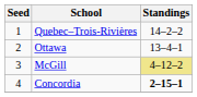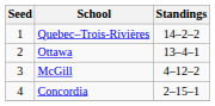McGill | Standings: khaki background -> no background
Concordia | Standings: bold -> normal
